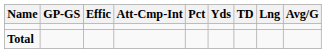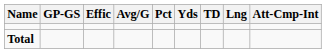columns swapped: Att-Cmp-Int <-> Avg/G
